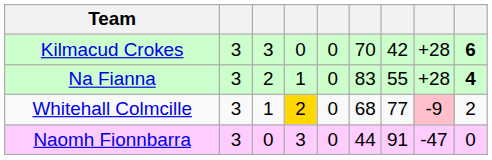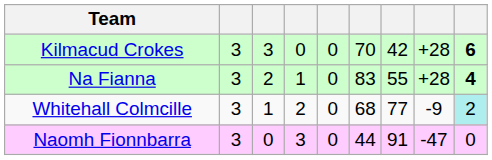Whitehall Colmcille | column 4: gold background -> no background
Whitehall Colmcille | column 8: pink background -> no background
Whitehall Colmcille | column 9: no background -> paleturquoise background
